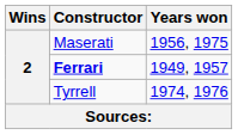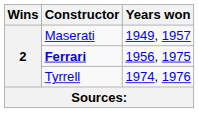Maserati | Years won: 1956, 1975 -> 1949, 1957
Ferrari | Years won: 1949, 1957 -> 1956, 1975
